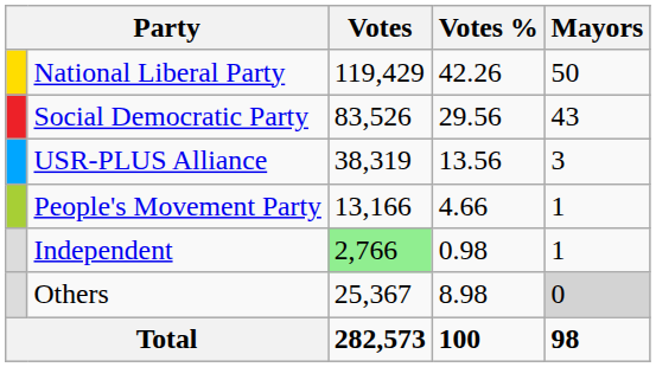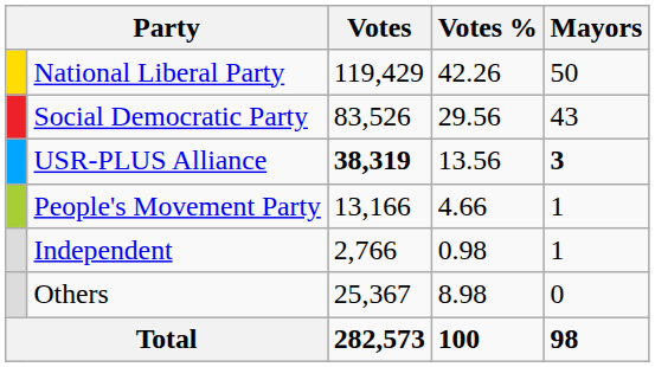USR-PLUS Alliance | Votes: normal -> bold
USR-PLUS Alliance | Mayors: normal -> bold
Independent | Votes: lightgreen background -> no background
Others | Mayors: lightgrey background -> no background
